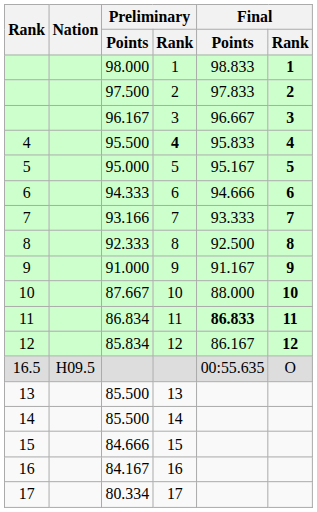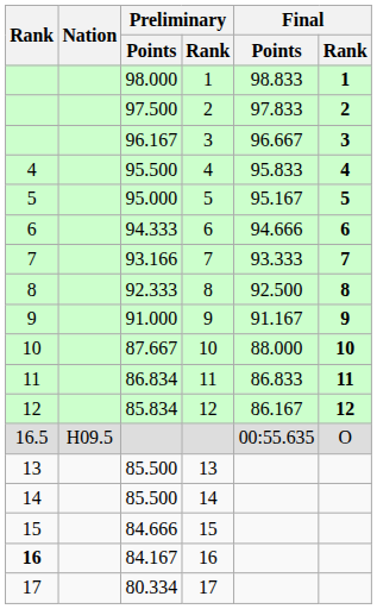row 6 | Preliminary / Rank: bold -> normal
row 13 | Final / Points: bold -> normal
row 19 | Rank: normal -> bold
